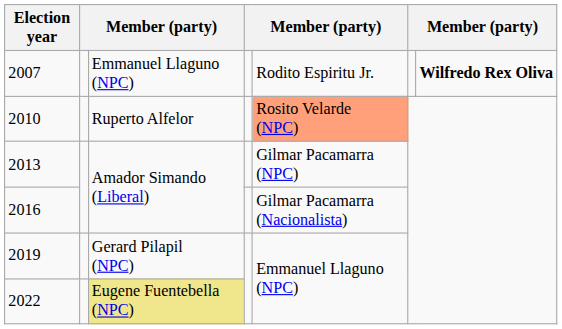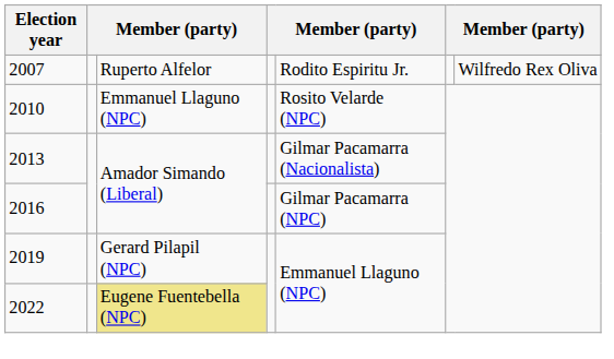2007 | column 3: Emmanuel Llaguno (NPC) -> Ruperto Alfelor
2007 | column 7: bold -> normal
2010 | column 3: Ruperto Alfelor -> Emmanuel Llaguno (NPC)
2010 | column 5: lightsalmon background -> no background
2013 | column 5: Gilmar Pacamarra (NPC) -> Gilmar Pacamarra (Nacionalista)
2016 | column 5: Gilmar Pacamarra (Nacionalista) -> Gilmar Pacamarra (NPC)
